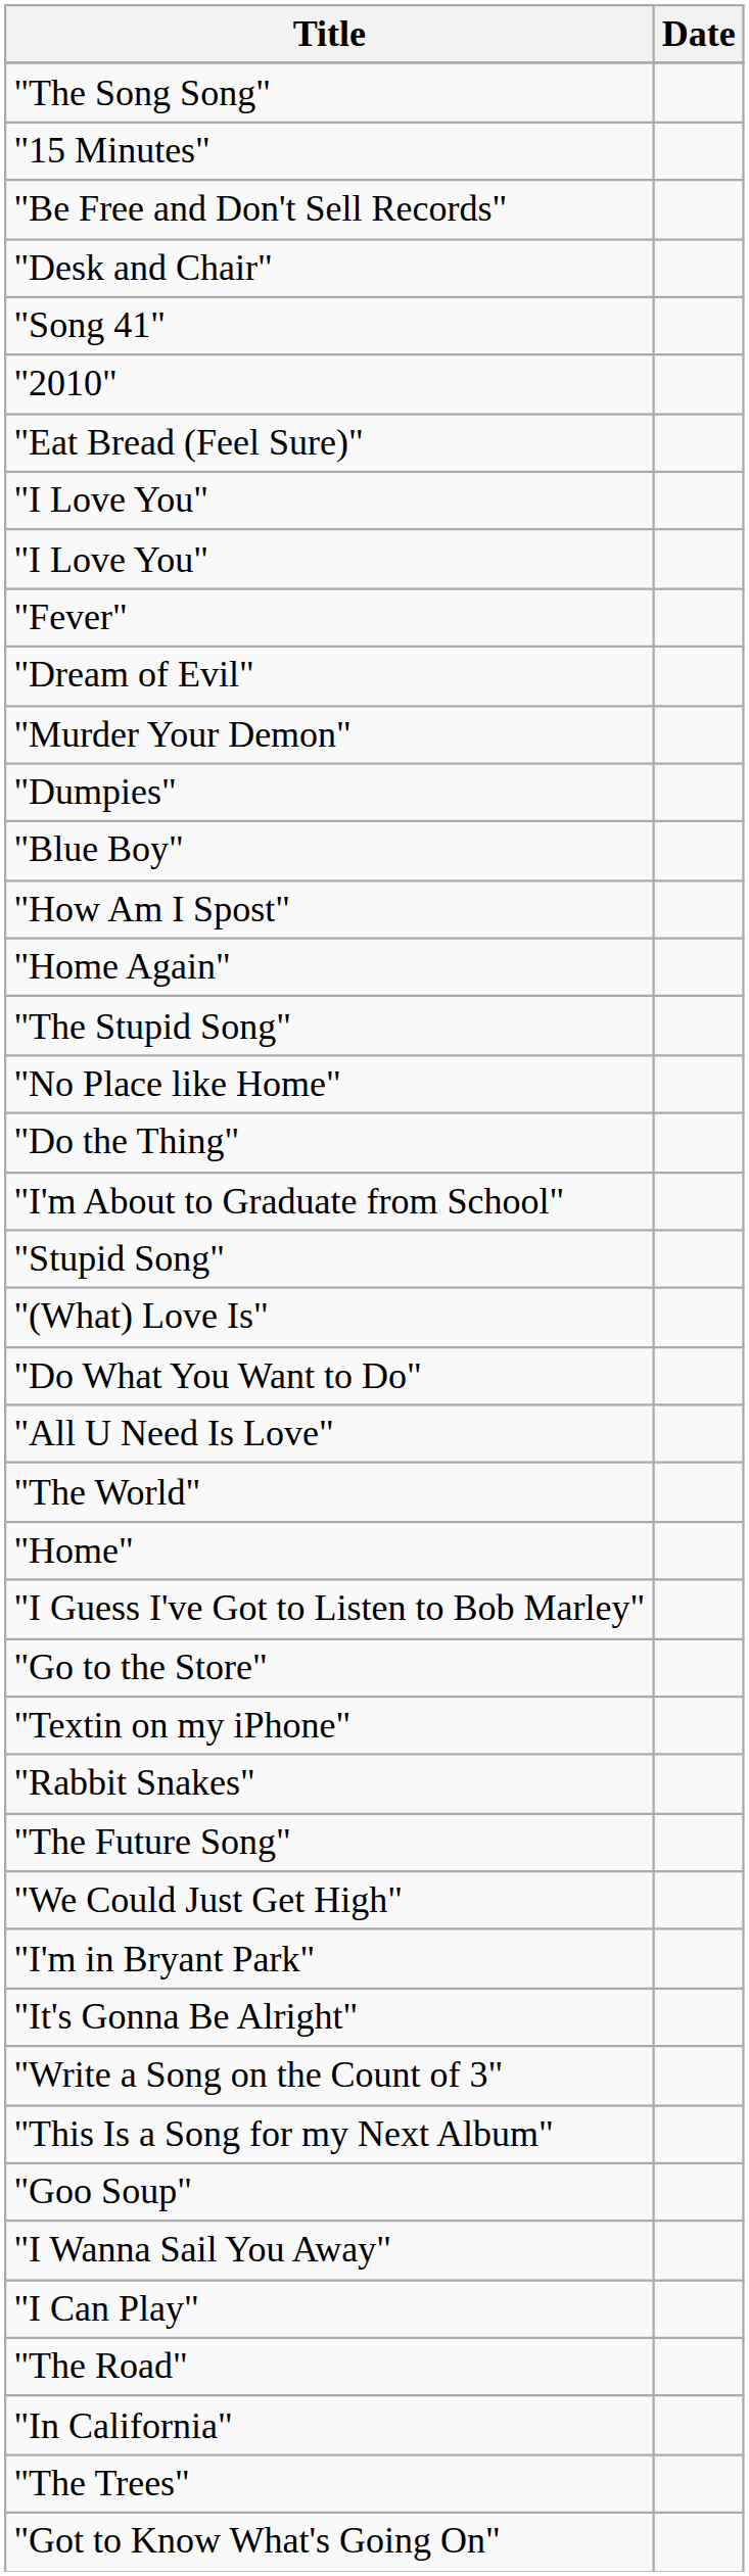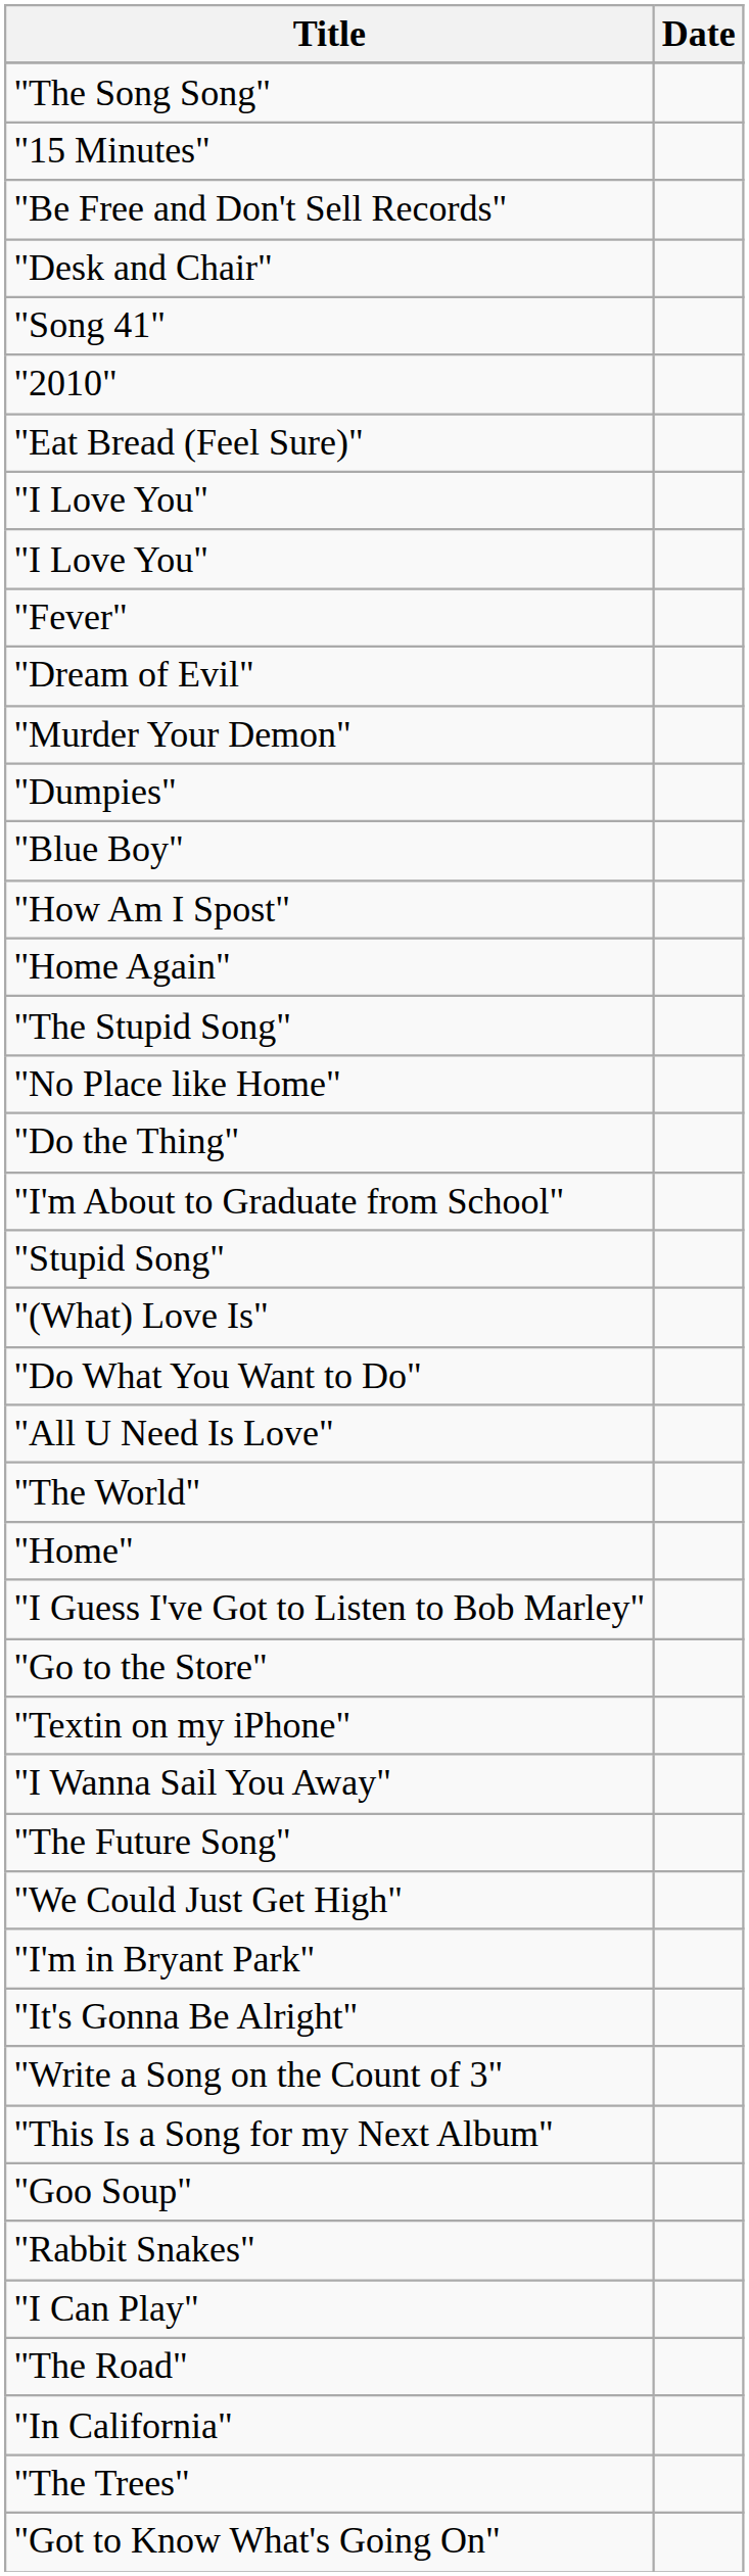row 31 | Title: "Rabbit Snakes" -> "I Wanna Sail You Away"
row 39 | Title: "I Wanna Sail You Away" -> "Rabbit Snakes"
